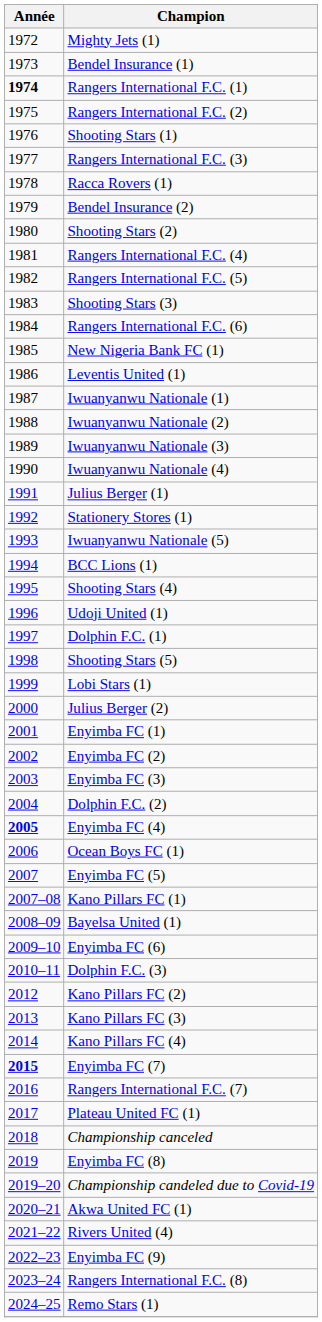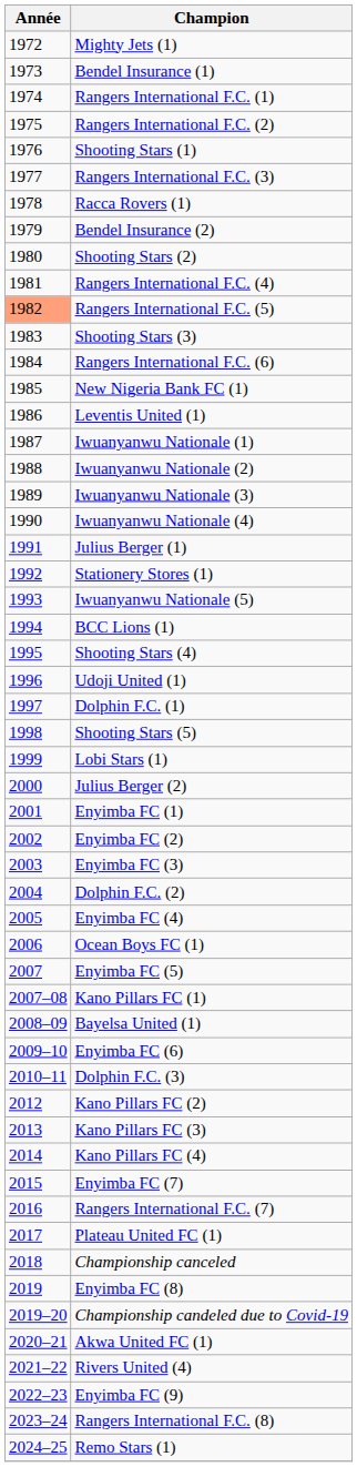Rangers International F.C. (1) | Année: bold -> normal
Rangers International F.C. (5) | Année: no background -> lightsalmon background
Enyimba FC (4) | Année: bold -> normal
Enyimba FC (7) | Année: bold -> normal
